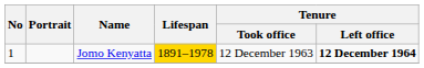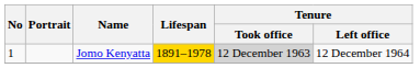Jomo Kenyatta | Tenure / Took office: no background -> lightgrey background
Jomo Kenyatta | Tenure / Left office: bold -> normal
